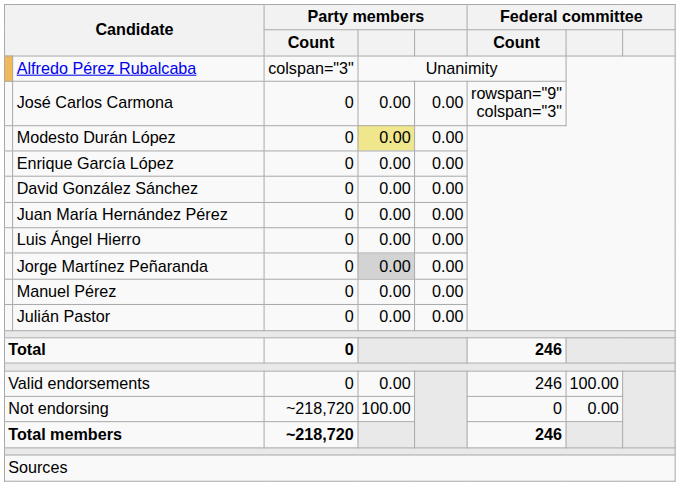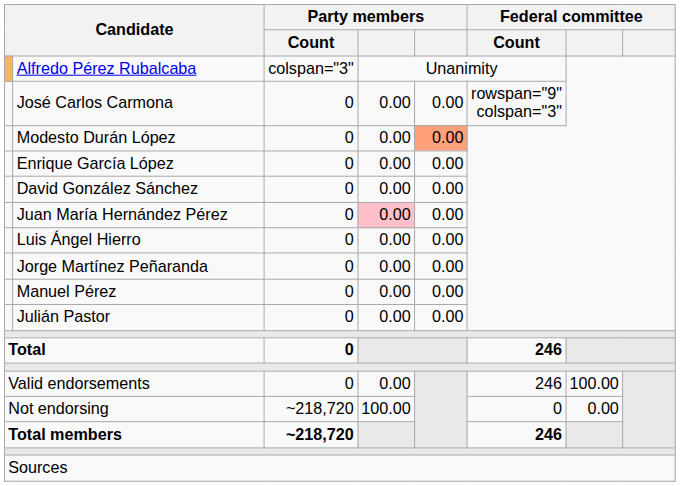Modesto Durán López | column 4: khaki background -> no background
Modesto Durán López | column 5: no background -> lightsalmon background
Juan María Hernández Pérez | column 4: no background -> pink background
Jorge Martínez Peñaranda | column 4: lightgrey background -> no background
